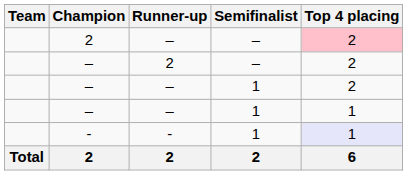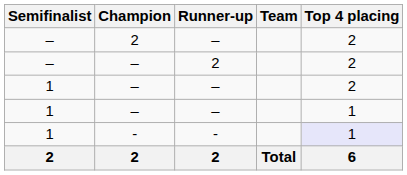columns swapped: Team <-> Semifinalist
row 2 | Top 4 placing: pink background -> no background
